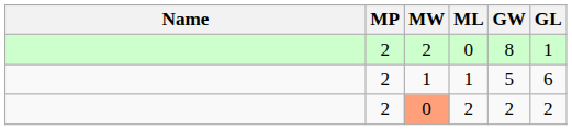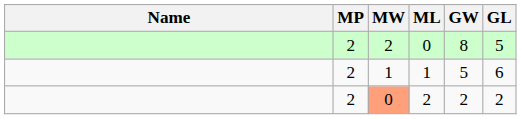row 2 | GL: 1 -> 5
